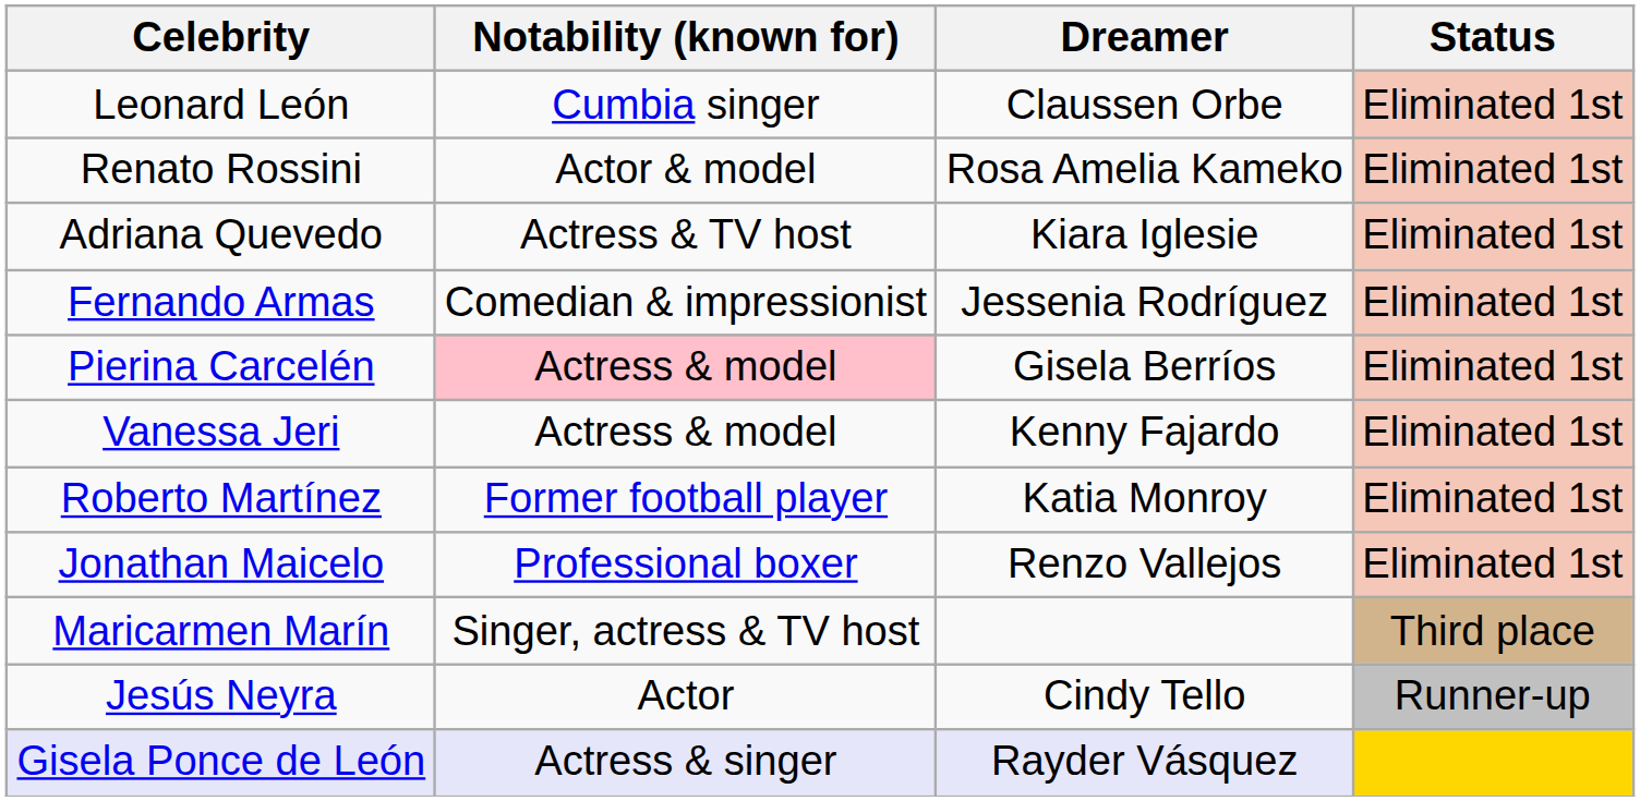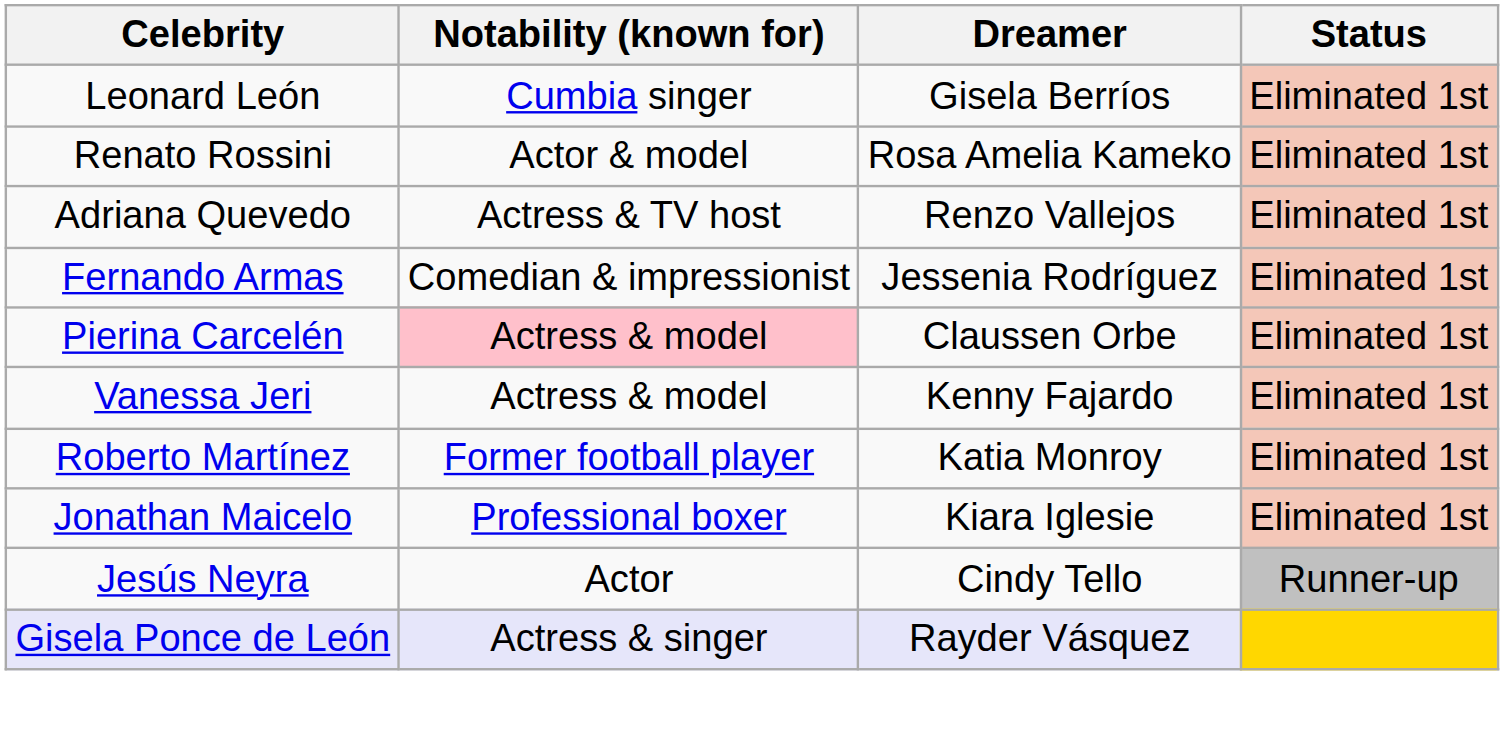Leonard León | Dreamer: Claussen Orbe -> Gisela Berríos
Adriana Quevedo | Dreamer: Kiara Iglesie -> Renzo Vallejos
Pierina Carcelén | Dreamer: Gisela Berríos -> Claussen Orbe
Jonathan Maicelo | Dreamer: Renzo Vallejos -> Kiara Iglesie
- row: Maricarmen Marín | Singer, actress & TV host | Third place
